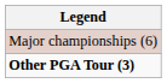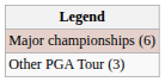row 3 | column 1: bold -> normal
